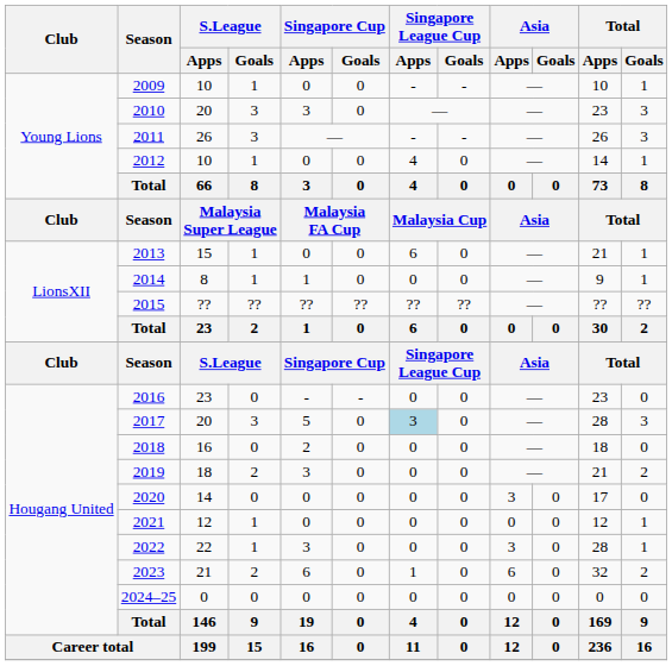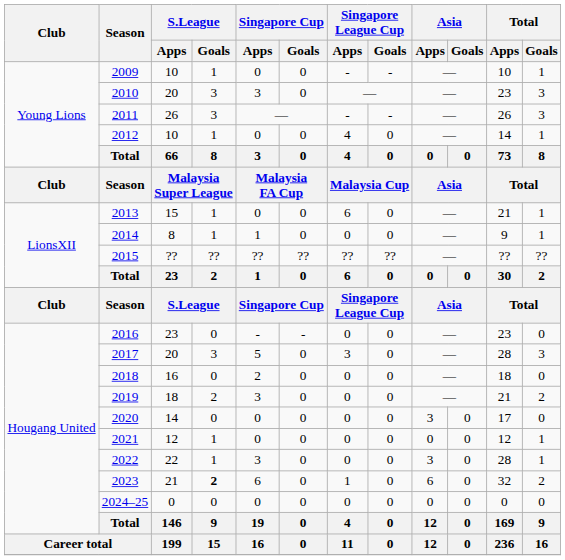2017 | Singapore League Cup / Apps: lightblue background -> no background
2023 | S.League / Goals: normal -> bold
